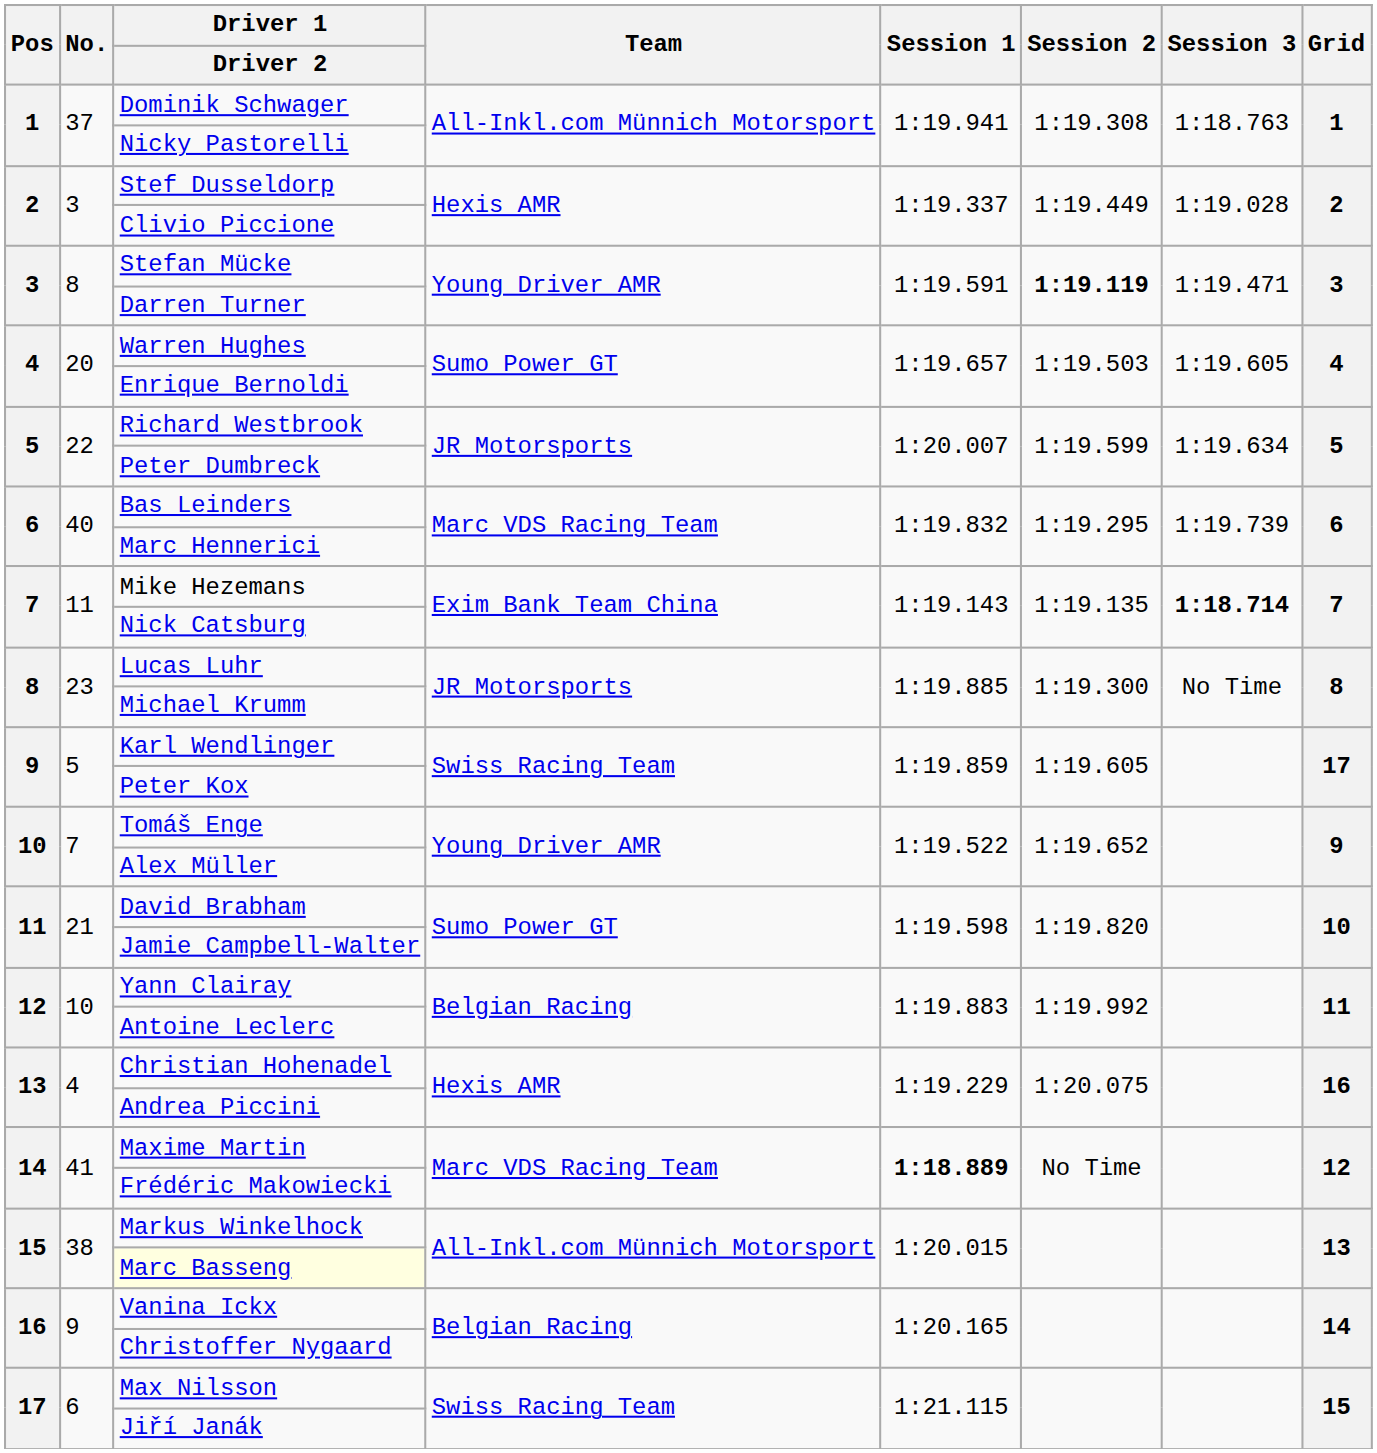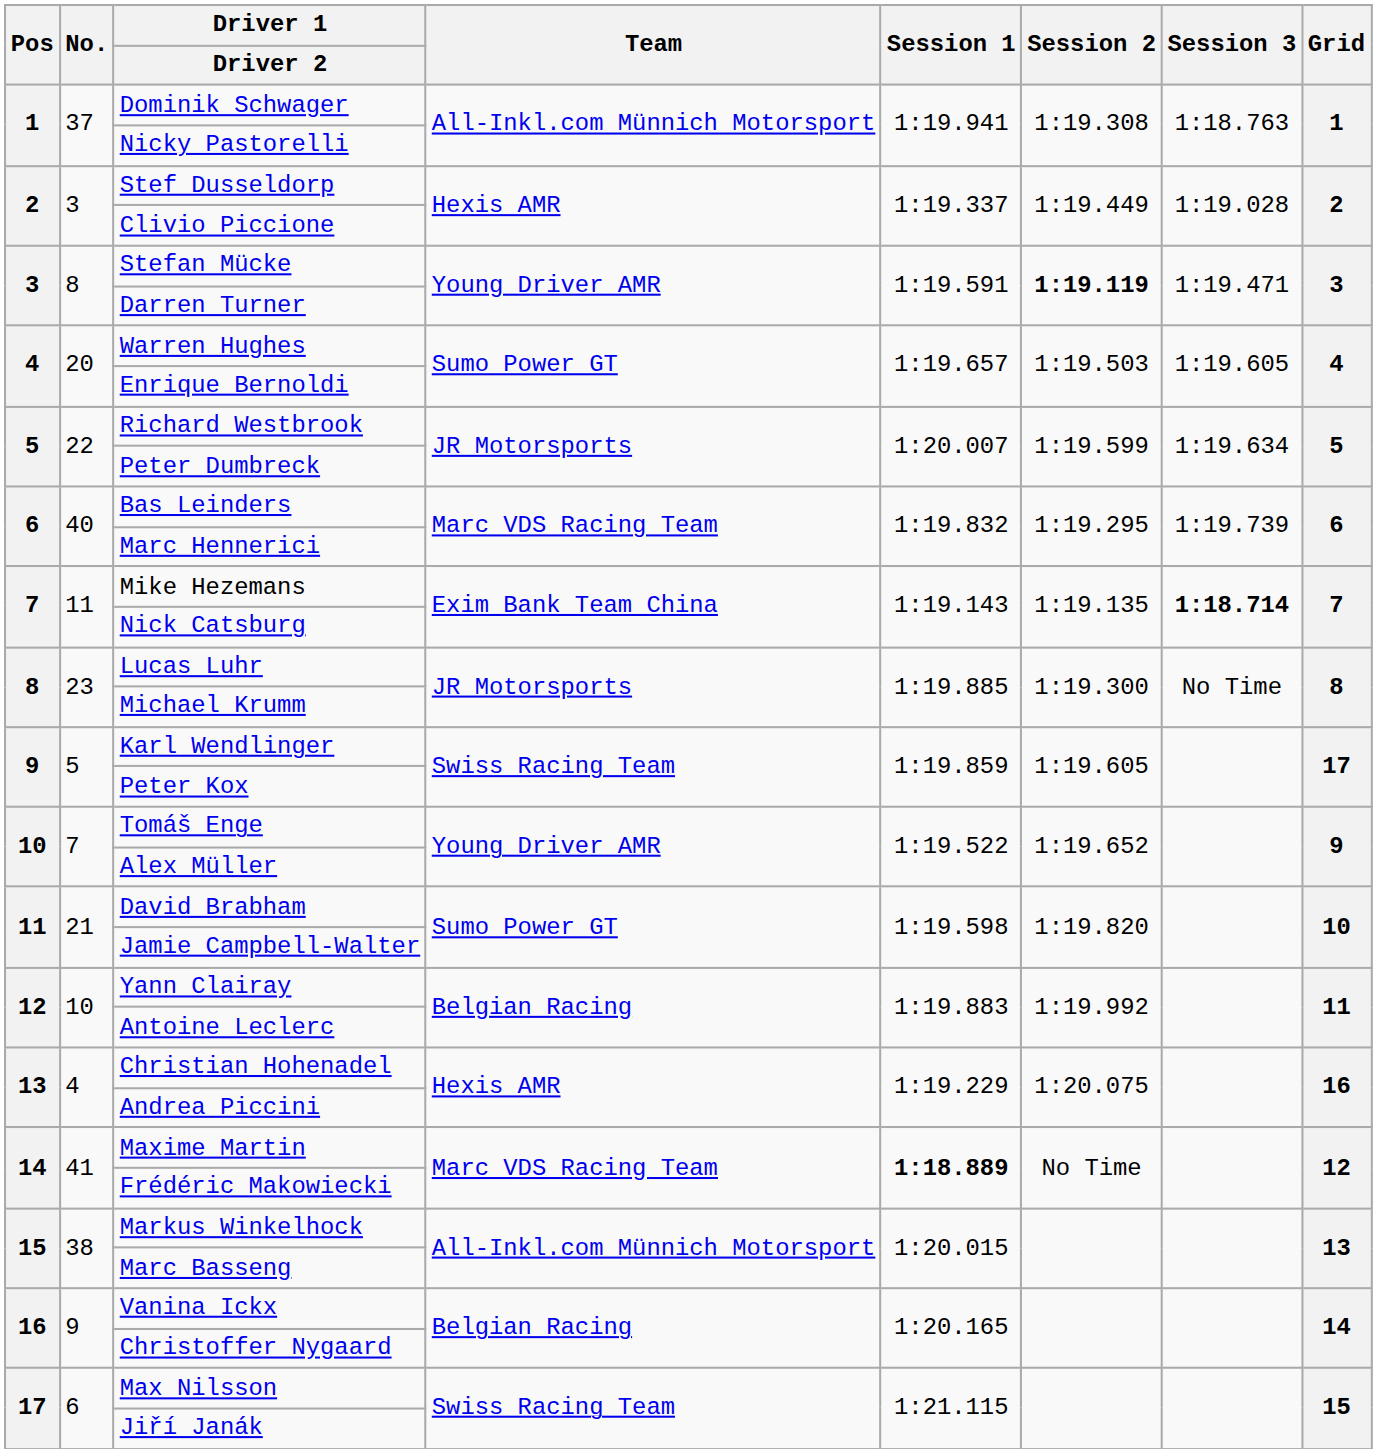Marc Basseng | Driver 1 / Driver 2: lightyellow background -> no background
